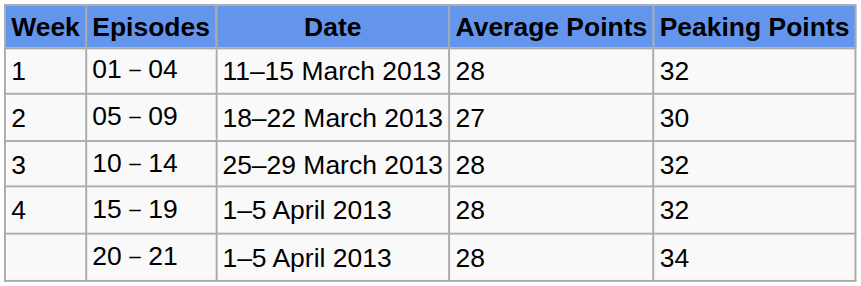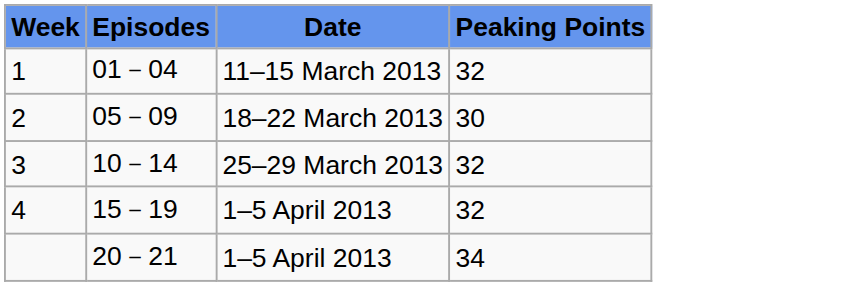- column: Average Points | 28 | 27 | 28 | 28 | 28
